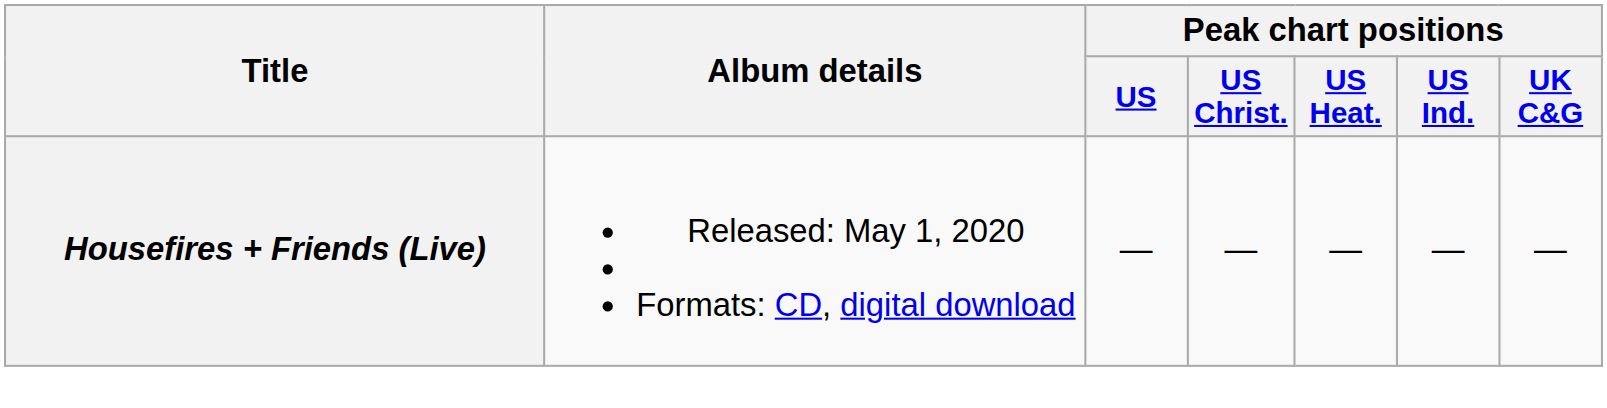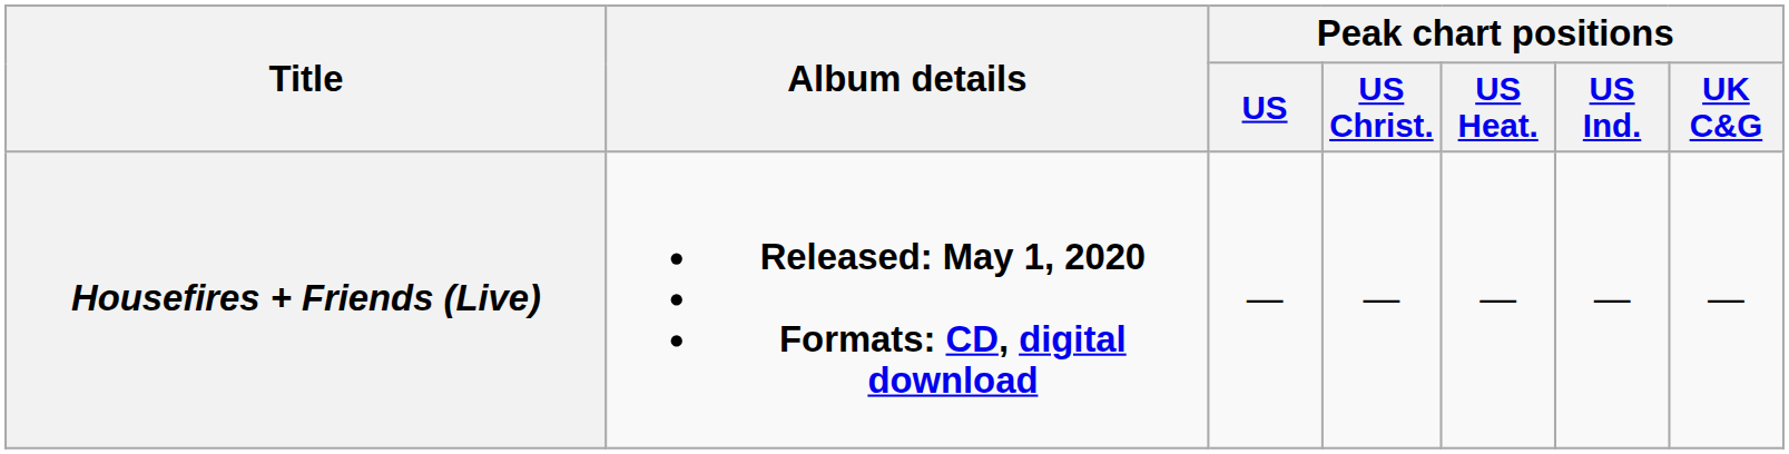Housefires + Friends (Live) | Album details: normal -> bold
